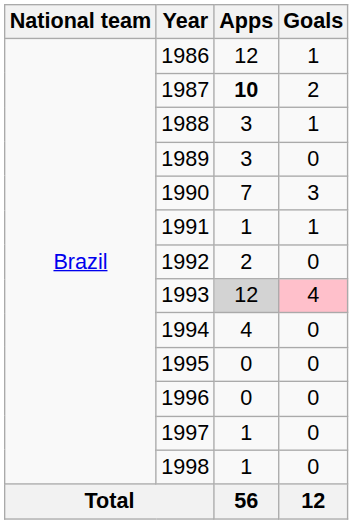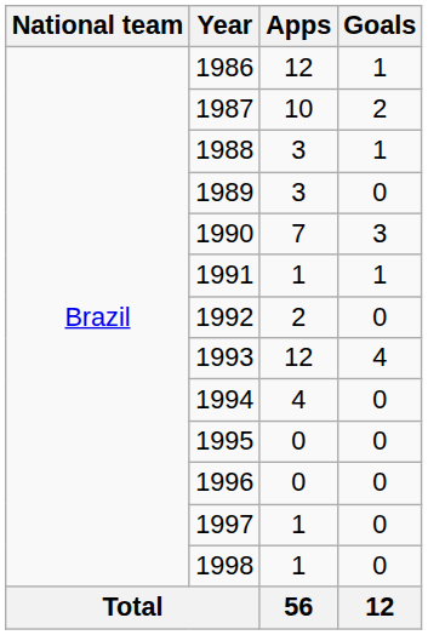1987 | Apps: bold -> normal
1993 | Apps: lightgrey background -> no background
1993 | Goals: pink background -> no background
